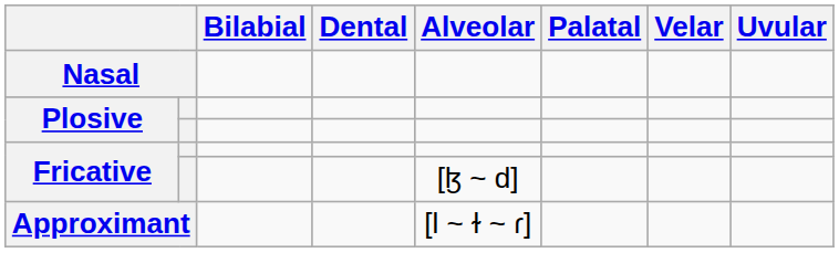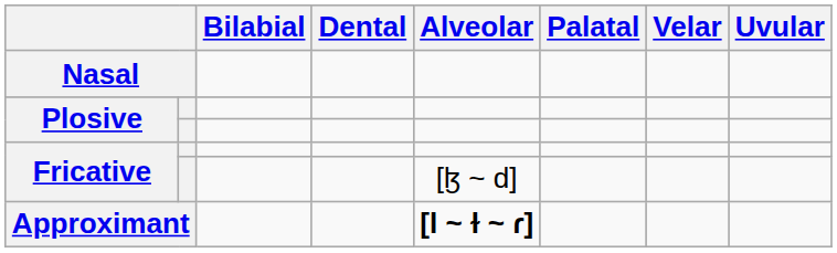Approximant | Alveolar: normal -> bold
